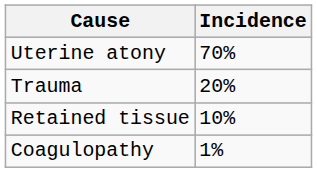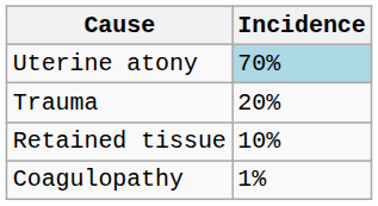Uterine atony | Incidence: no background -> lightblue background
